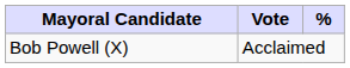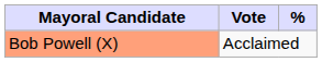Bob Powell (X) | Mayoral Candidate: no background -> lightsalmon background
